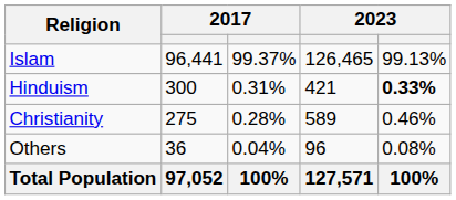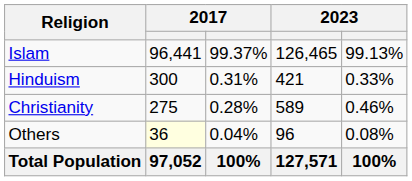Hinduism | column 5: bold -> normal
Others | column 2: no background -> lightyellow background
